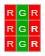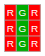row 2 | column 3: bold -> normal
row 3 | column 3: bold -> normal
